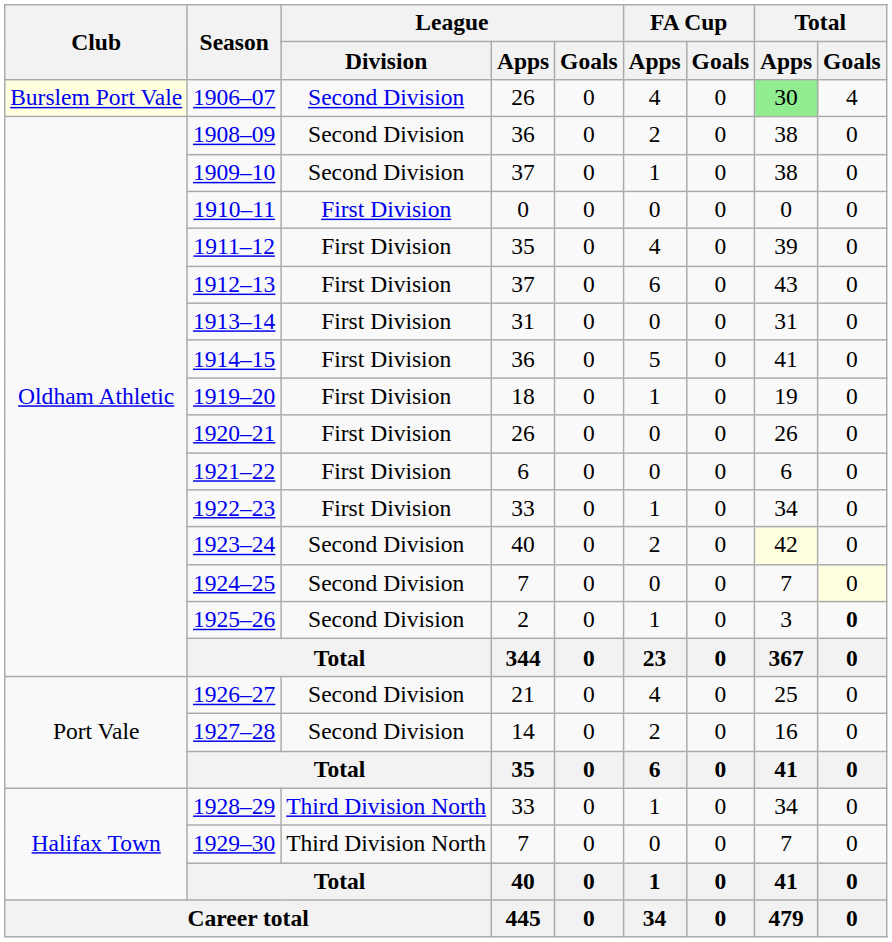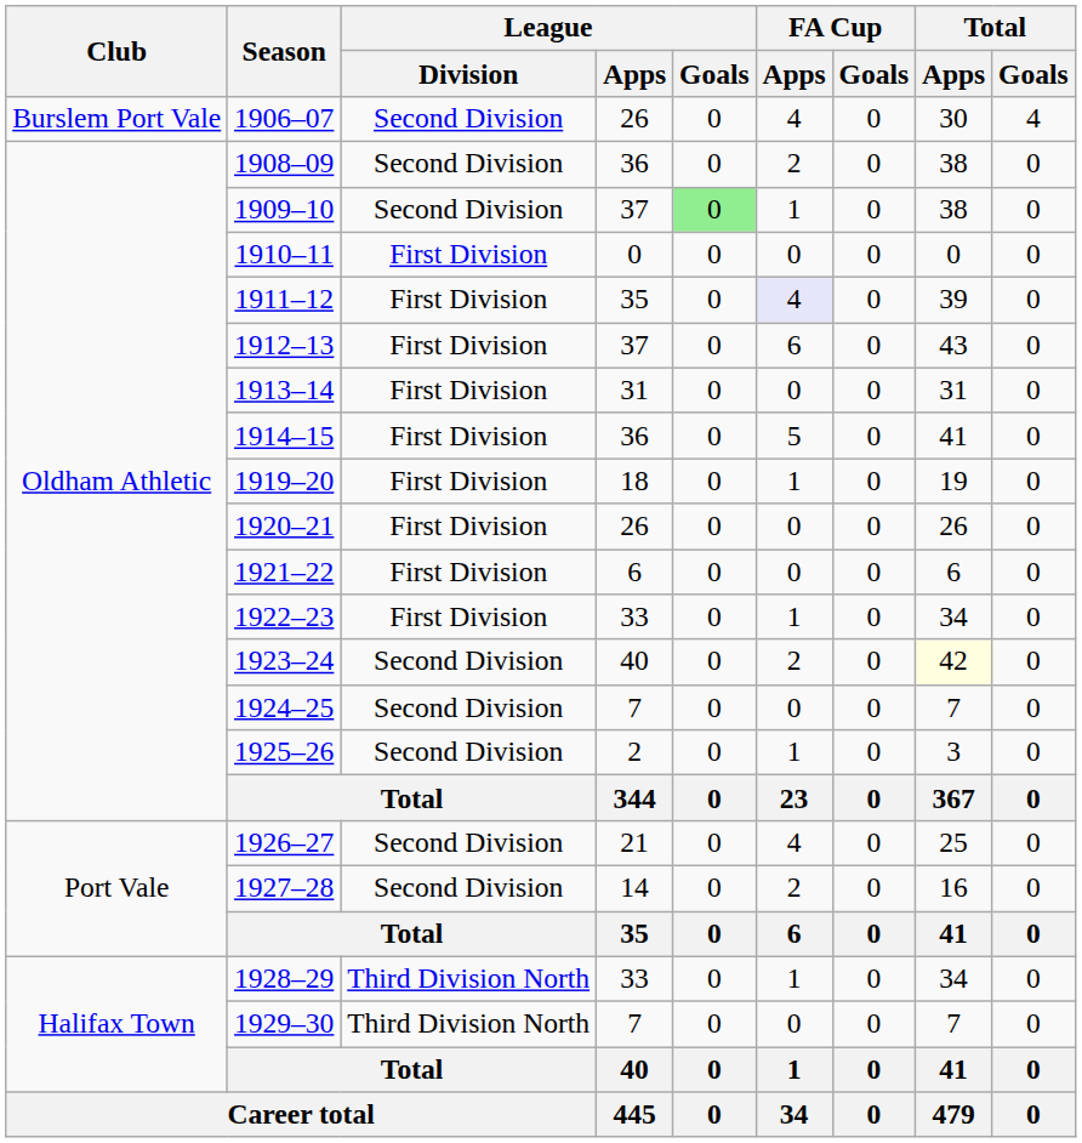1906–07 | Club: lightyellow background -> no background
1906–07 | Total / Apps: lightgreen background -> no background
1909–10 | League / Goals: no background -> lightgreen background
1911–12 | FA Cup / Apps: no background -> lavender background
1924–25 | Total / Goals: lightyellow background -> no background
1925–26 | Total / Goals: bold -> normal
